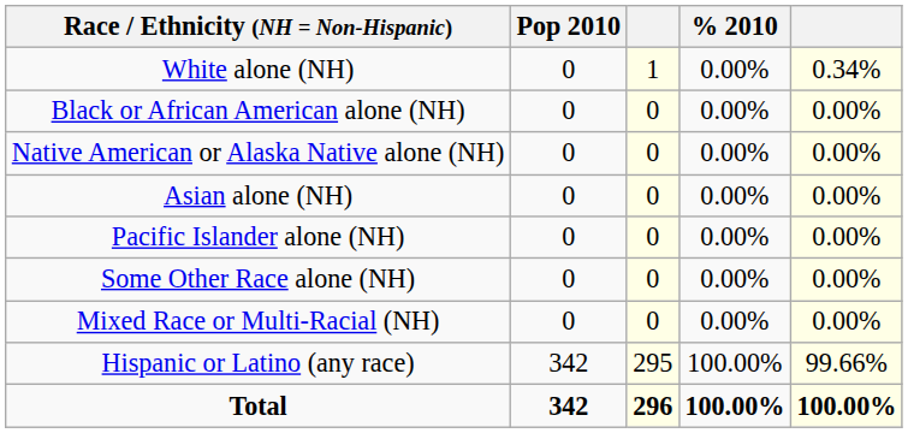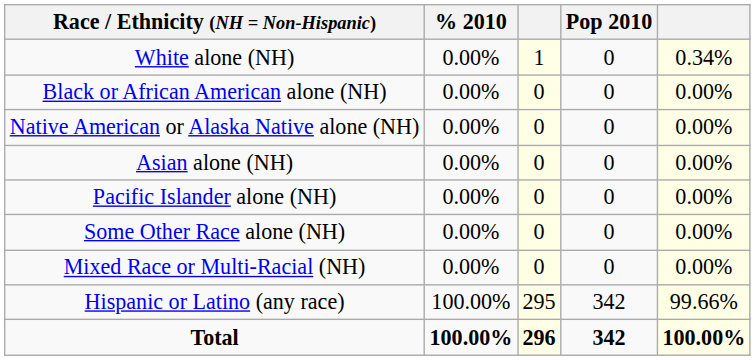columns swapped: Pop 2010 <-> % 2010
